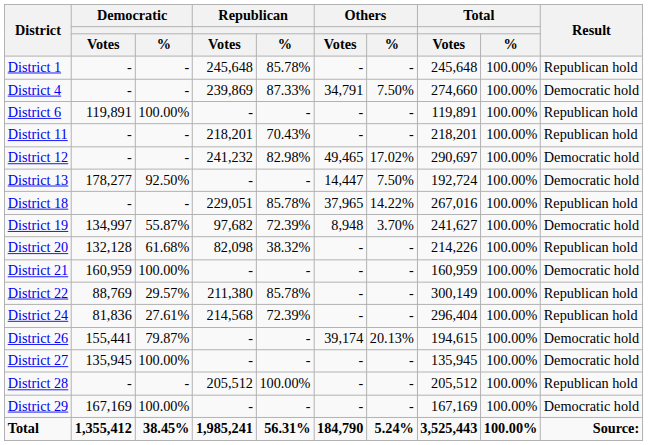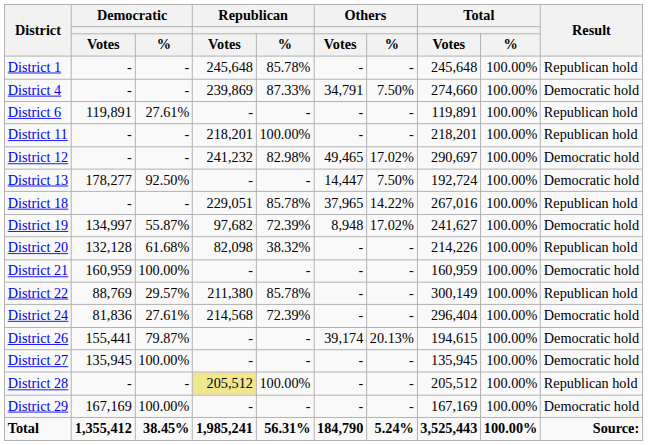District 6 | Democratic / %: 100.00% -> 27.61%
District 11 | Republican / %: 70.43% -> 100.00%
District 19 | Others / %: 3.70% -> 17.02%
District 24 | Result: Republican hold -> Democratic hold
District 28 | Republican / Votes: no background -> khaki background
